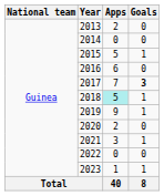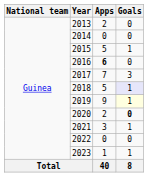2016 | Apps: normal -> bold
2017 | Goals: bold -> normal
2018 | Apps: paleturquoise background -> no background
2018 | Goals: no background -> lavender background
2019 | Goals: no background -> lightyellow background
2020 | Goals: normal -> bold
